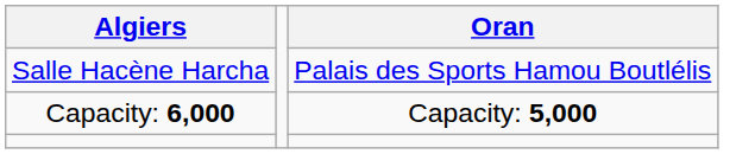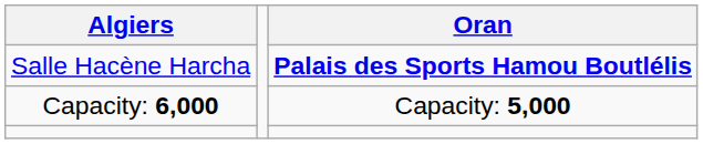Salle Hacène Harcha | Oran: normal -> bold
